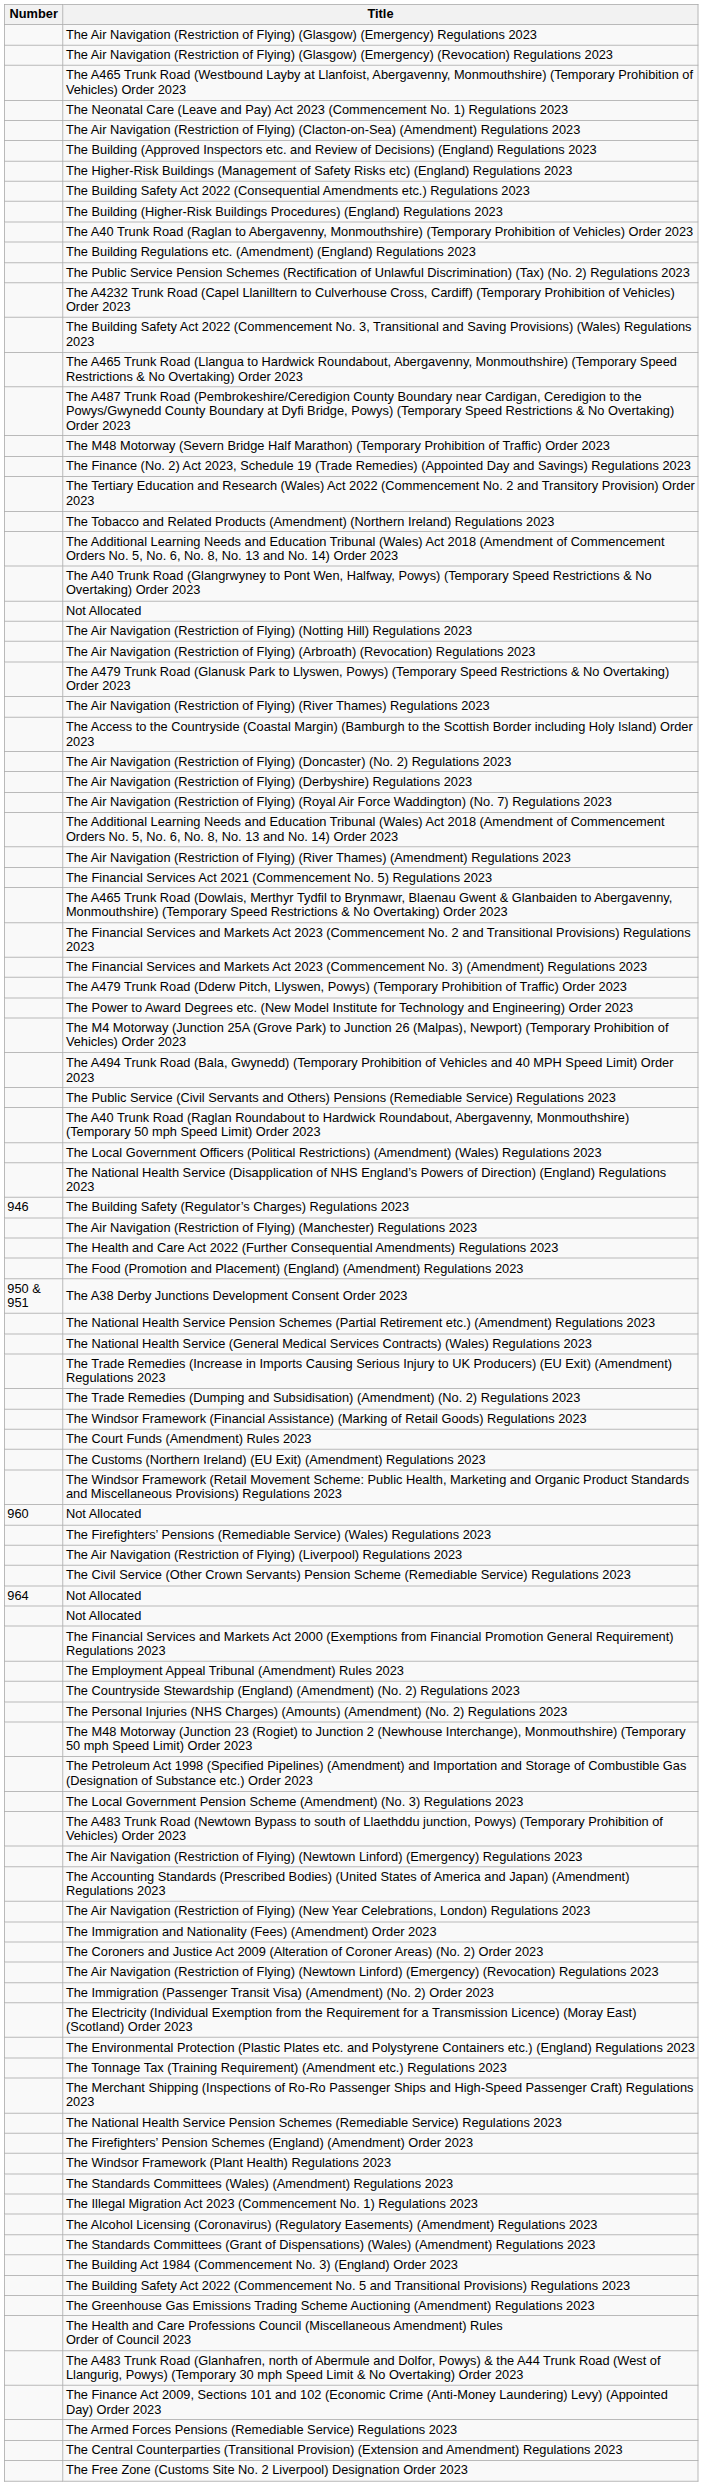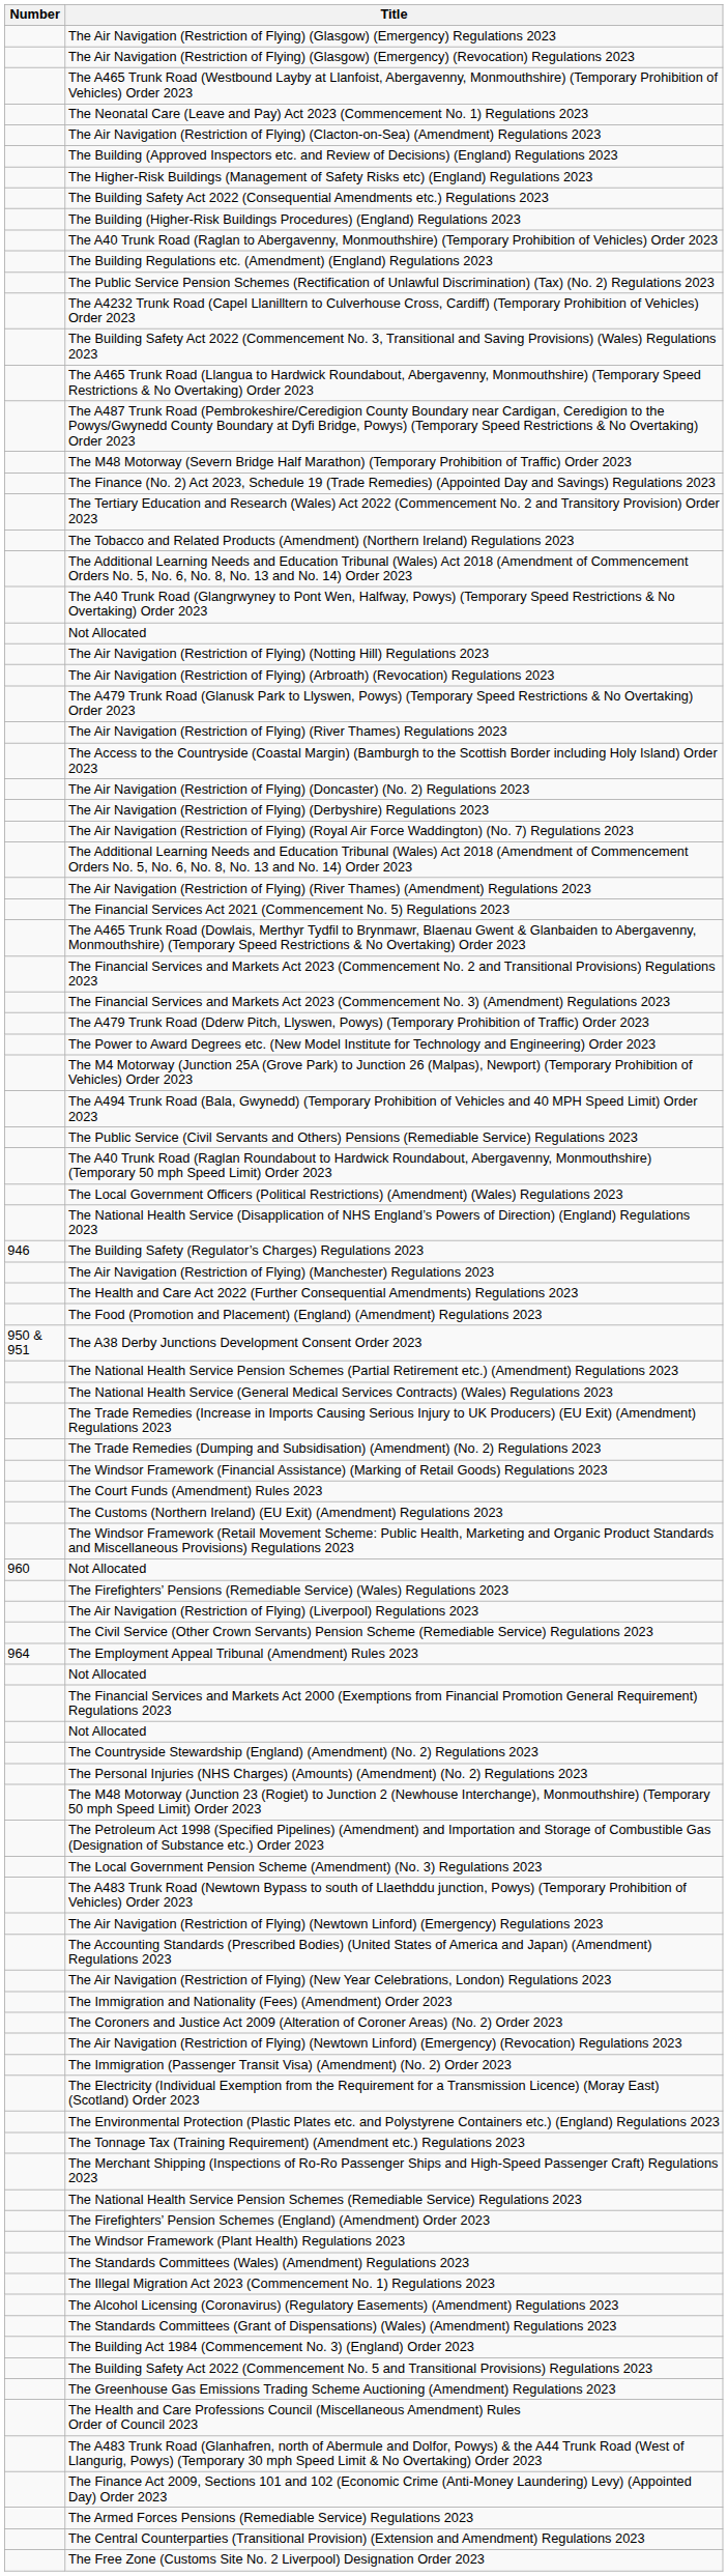row 64 | Title: Not Allocated -> The Employment Appeal Tribunal (Amendment) Rules 2023
row 67 | Title: The Employment Appeal Tribunal (Amendment) Rules 2023 -> Not Allocated
